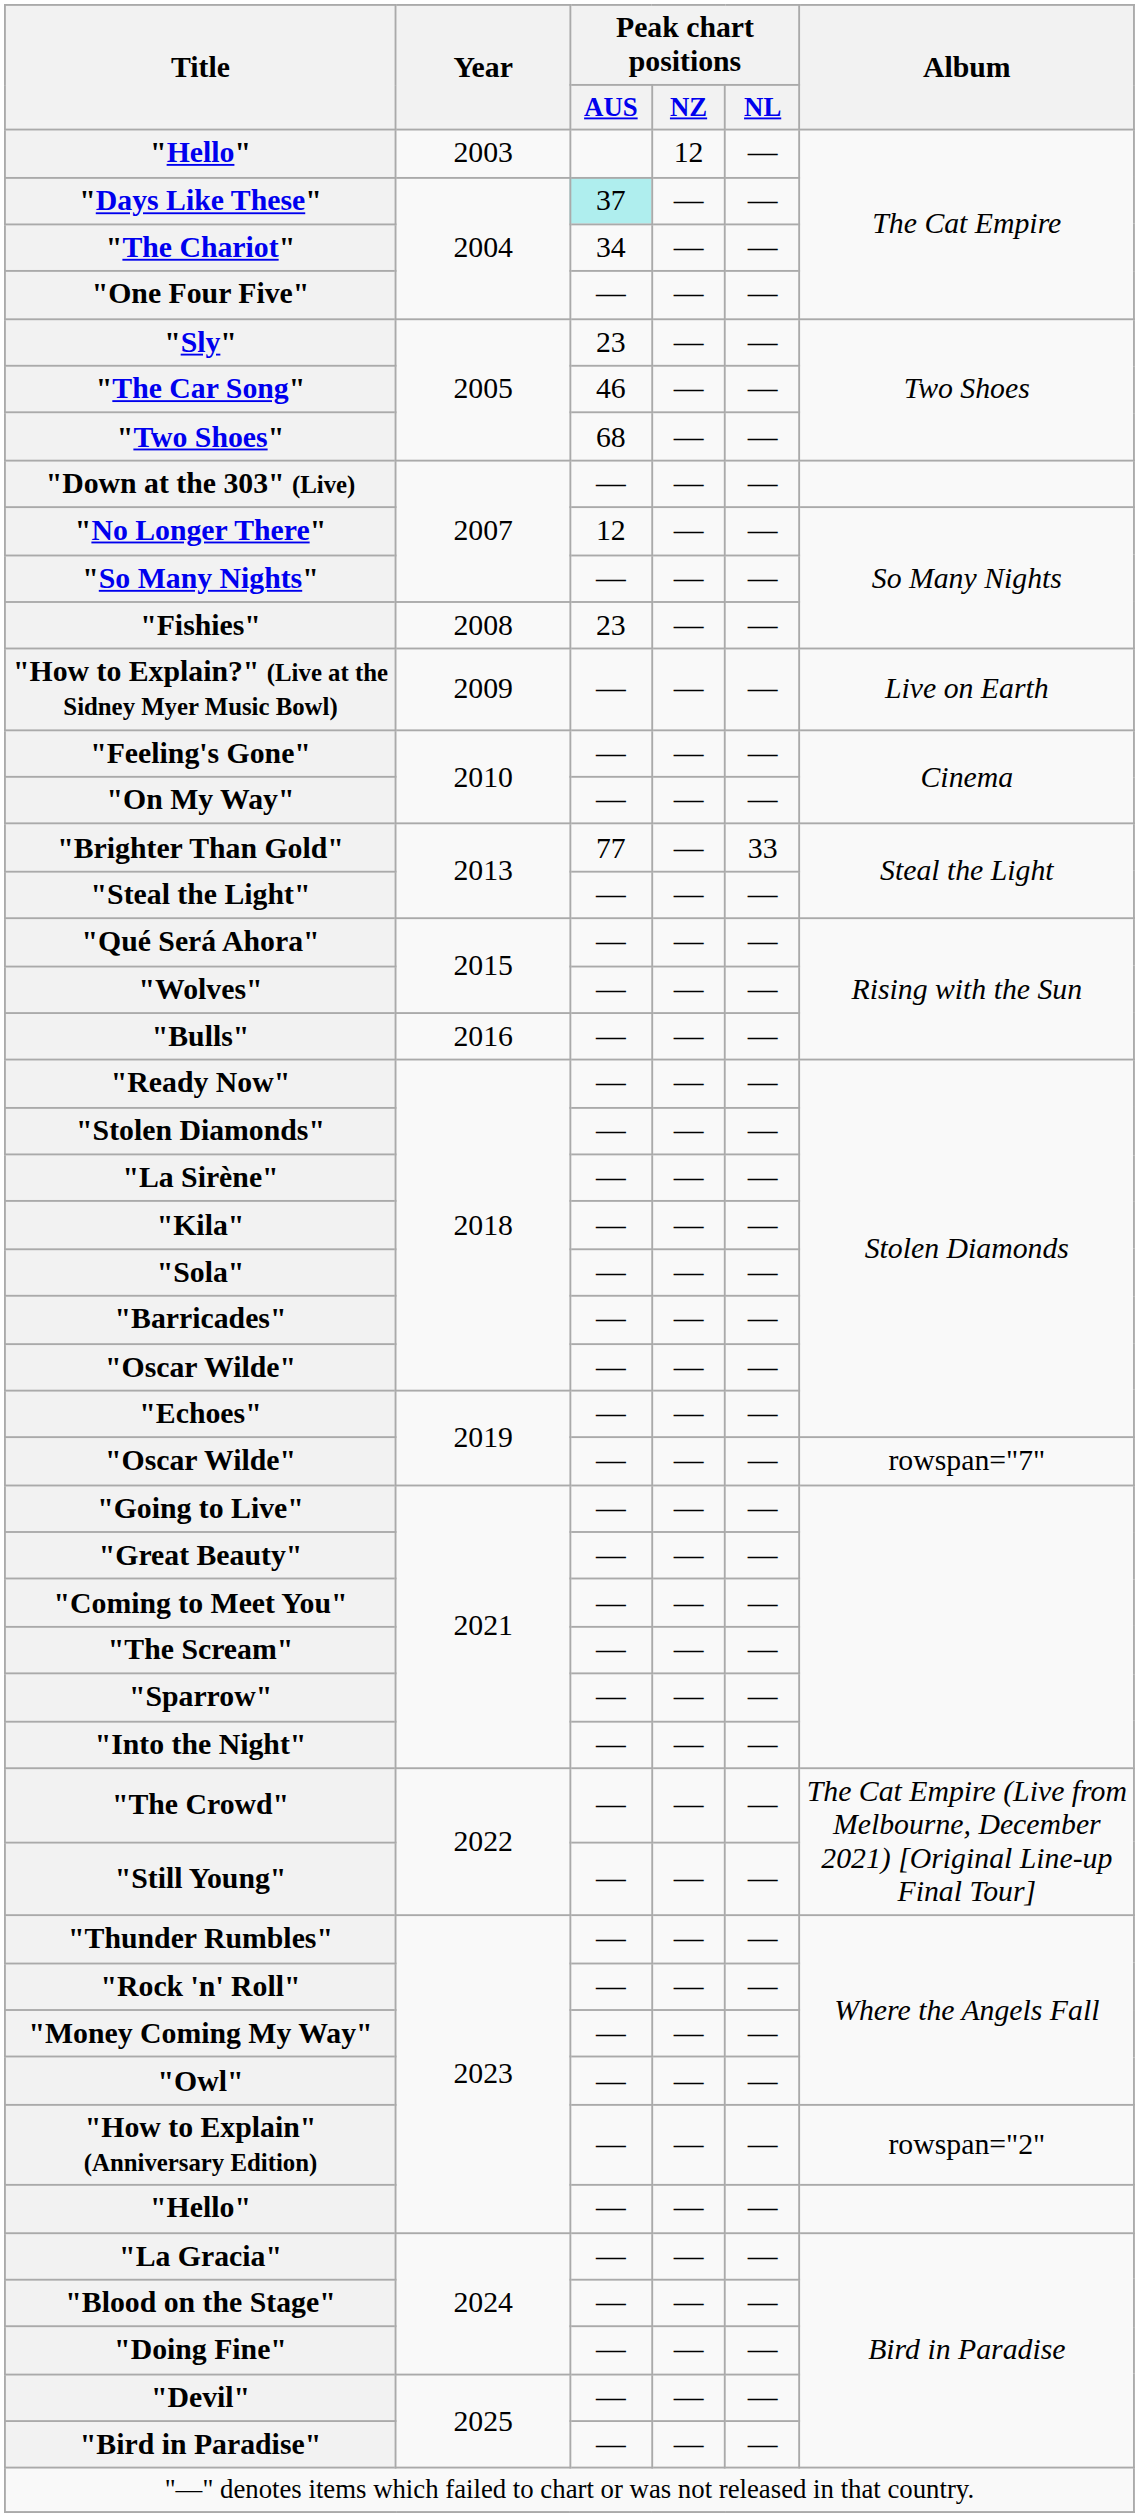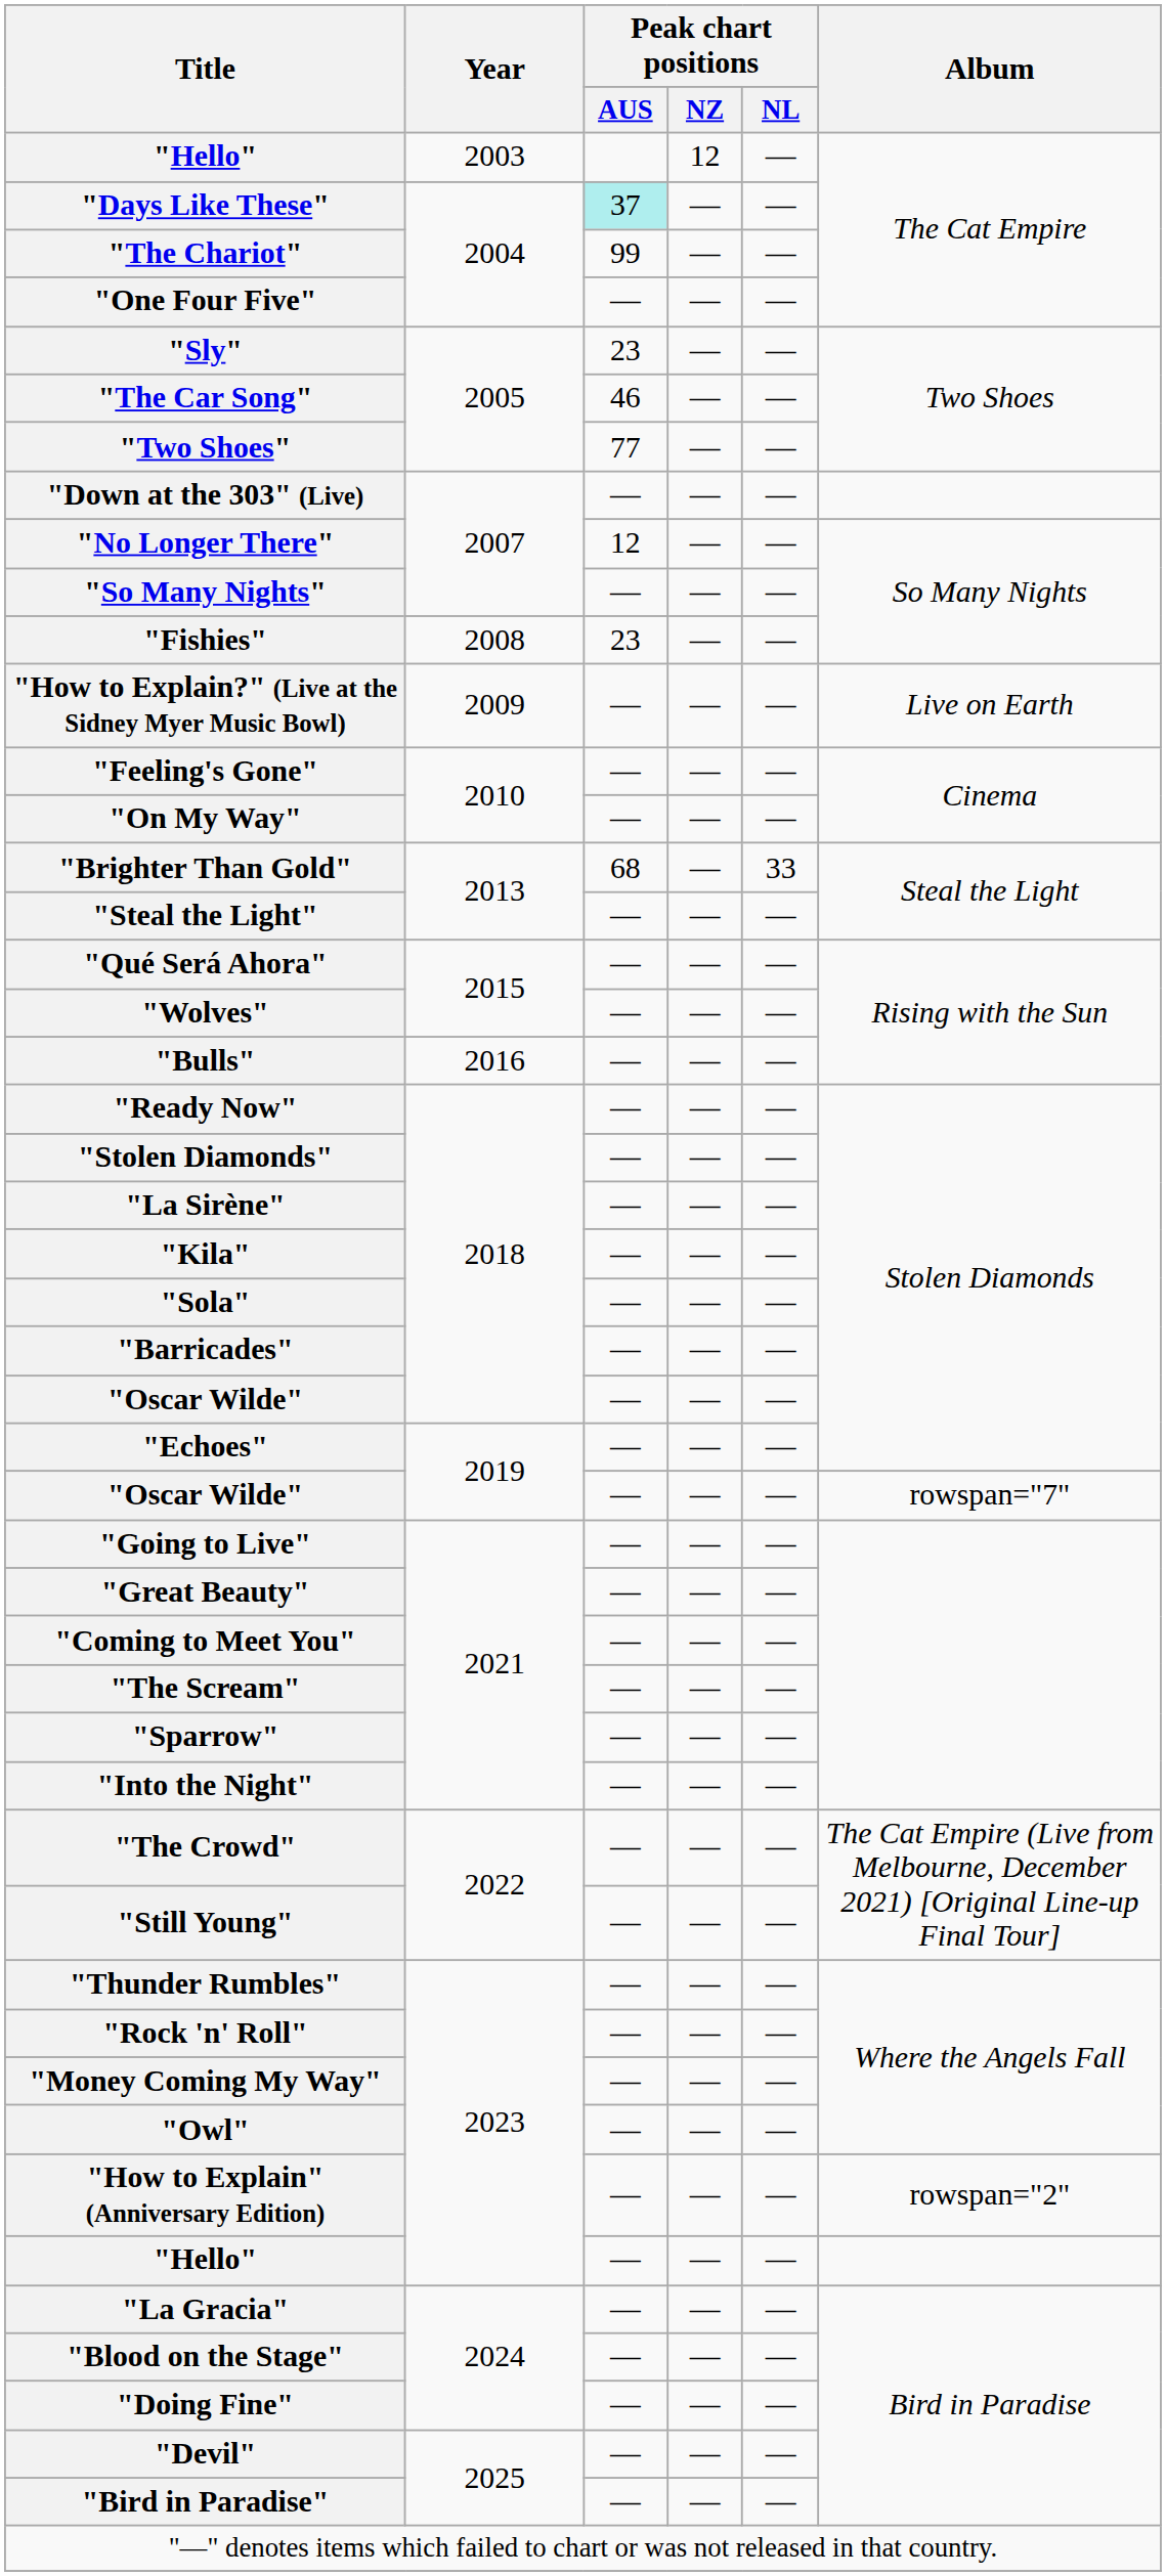"The Chariot" | Peak chart positions / AUS: 34 -> 99
"Two Shoes" | Peak chart positions / AUS: 68 -> 77
"Brighter Than Gold" | Peak chart positions / AUS: 77 -> 68
